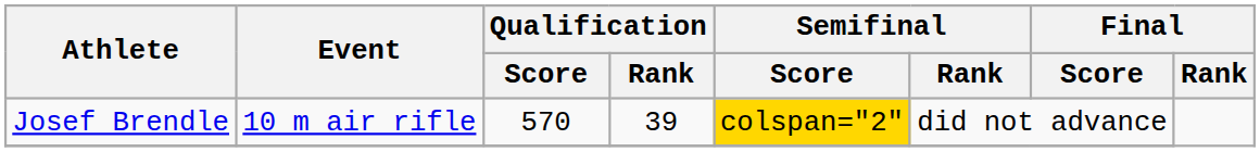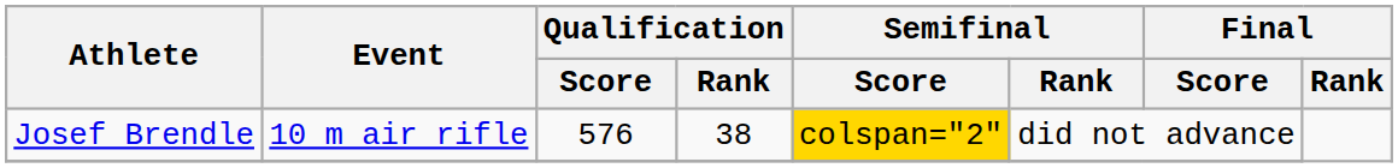Josef Brendle | Qualification / Score: 570 -> 576
Josef Brendle | Qualification / Rank: 39 -> 38
